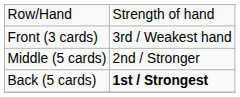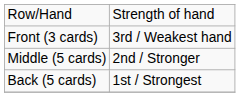Back (5 cards) | column 2: bold -> normal
